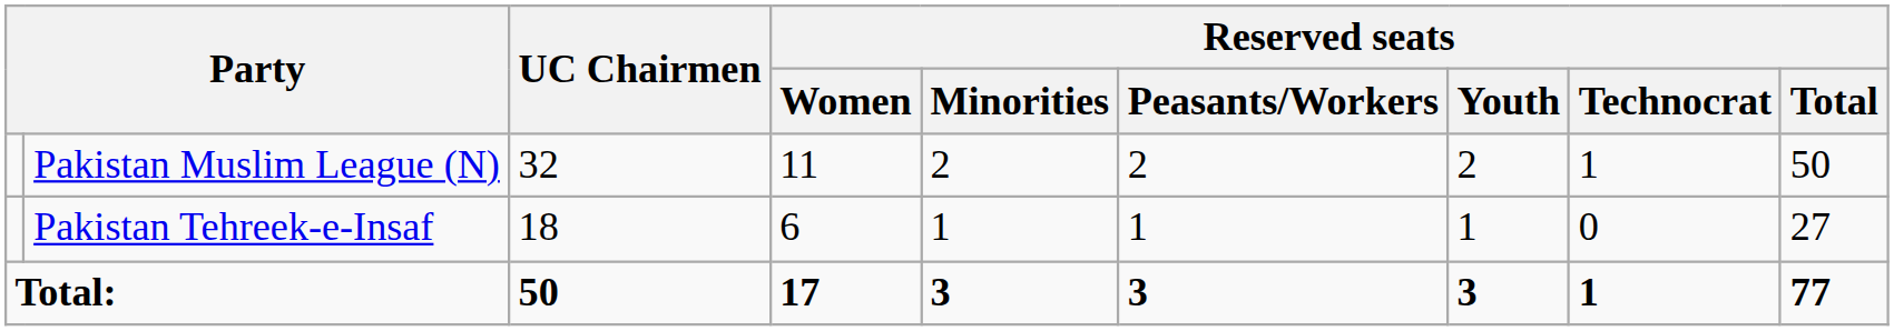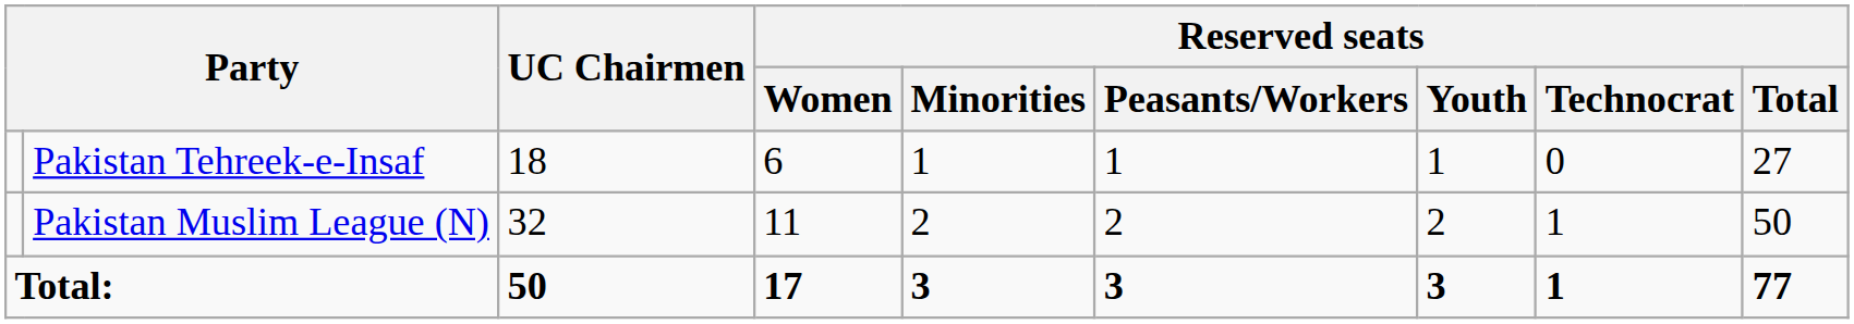rows swapped: Pakistan Muslim League (N) <-> Pakistan Tehreek-e-Insaf
